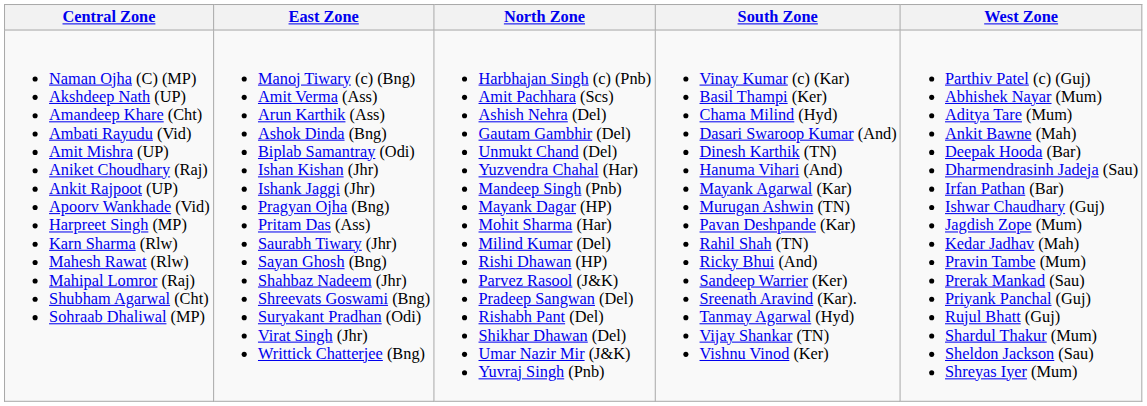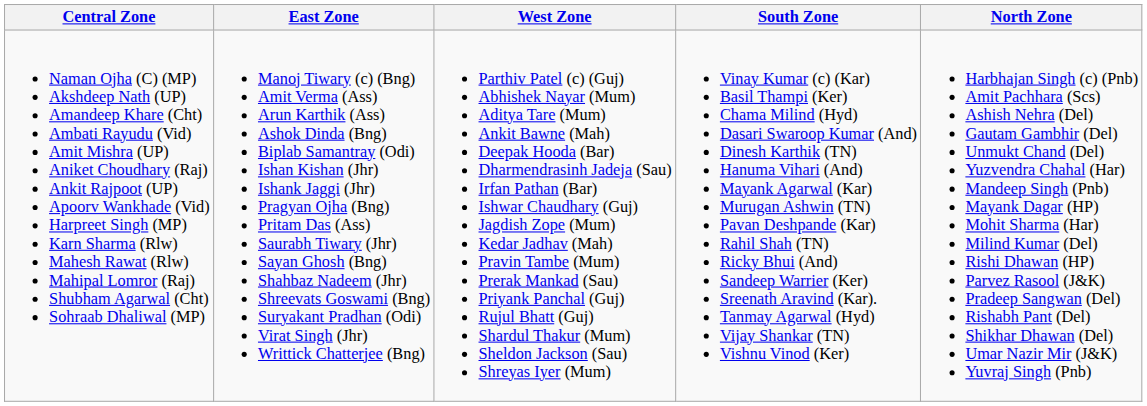columns swapped: North Zone <-> West Zone
